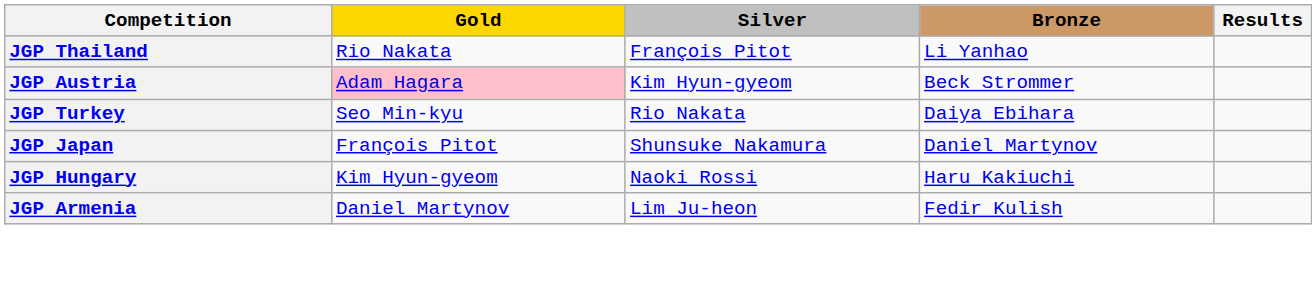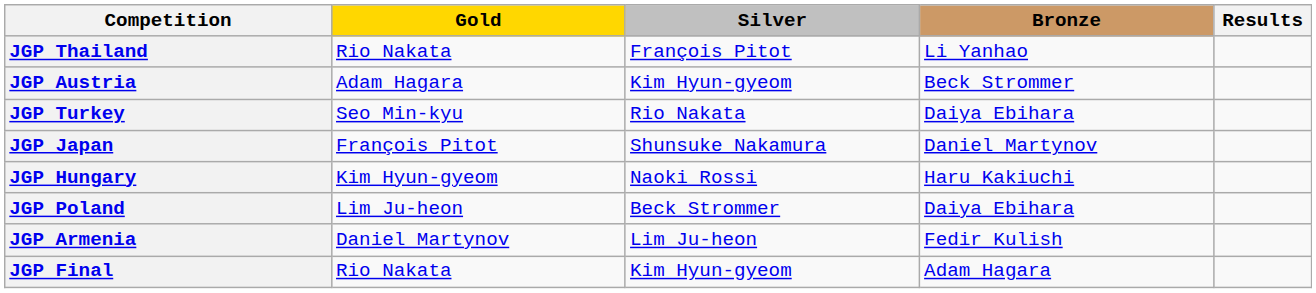JGP Austria | Gold: pink background -> no background
+ row: JGP Poland | Lim Ju-heon | Beck Strommer | Daiya Ebihara
+ row: JGP Final | Rio Nakata | Kim Hyun-gyeom | Adam Hagara
